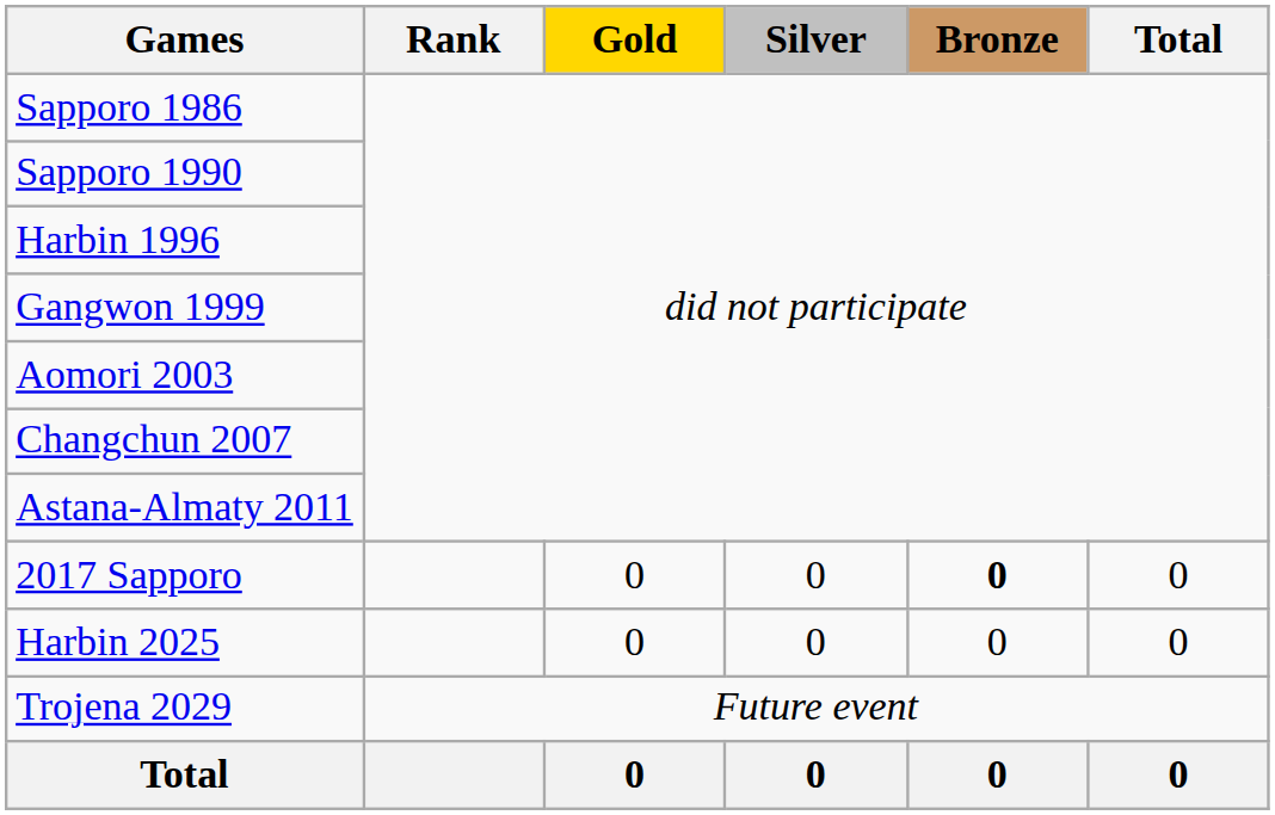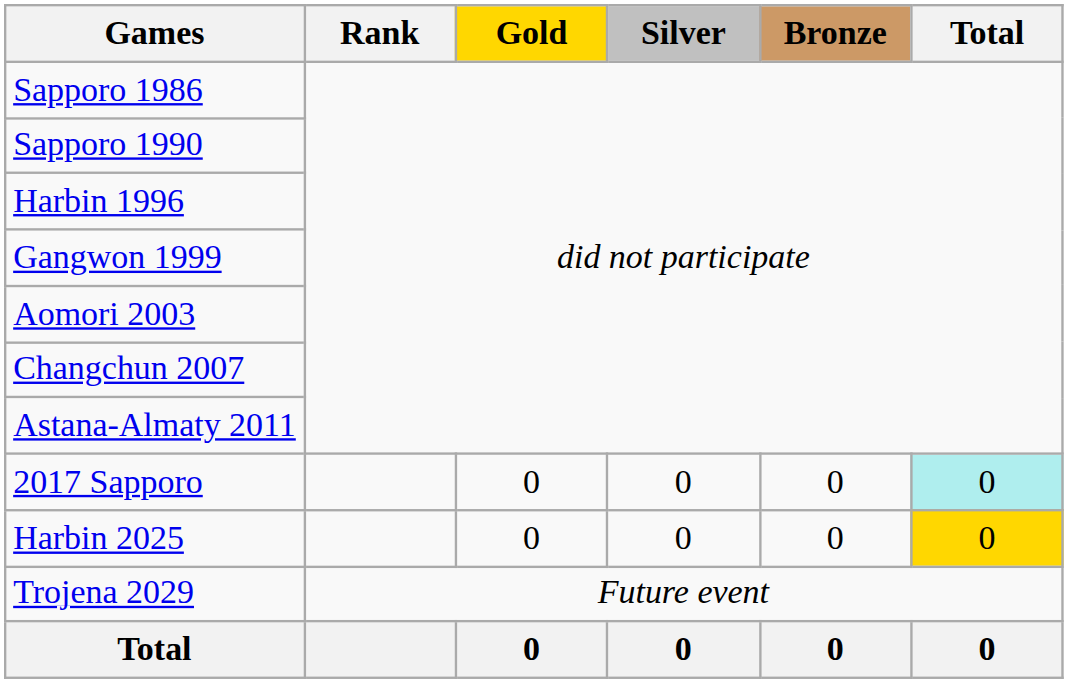2017 Sapporo | Bronze: bold -> normal
2017 Sapporo | Total: no background -> paleturquoise background
Harbin 2025 | Total: no background -> gold background
